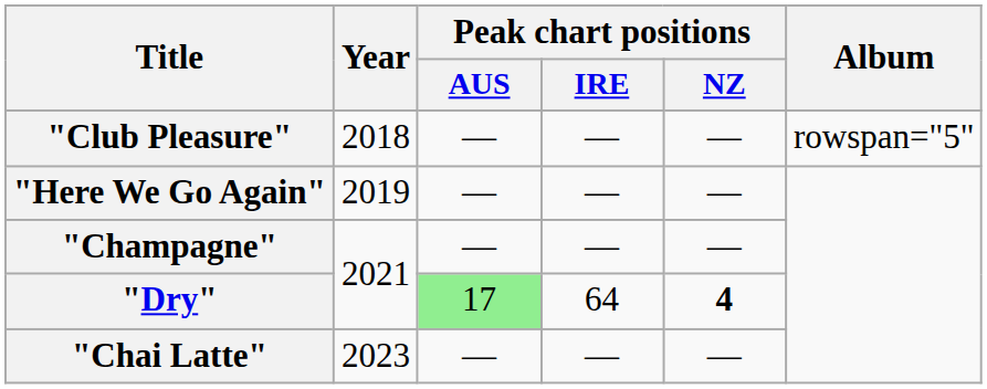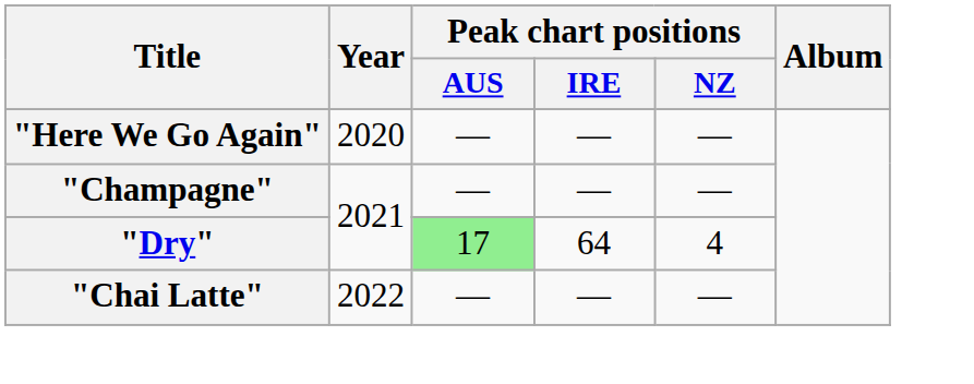- row: "Club Pleasure" | 2018 | — | — | — | rowspan="5"
"Here We Go Again" | Year: 2019 -> 2020
"Dry" | Peak chart positions / NZ: bold -> normal
"Chai Latte" | Year: 2023 -> 2022
